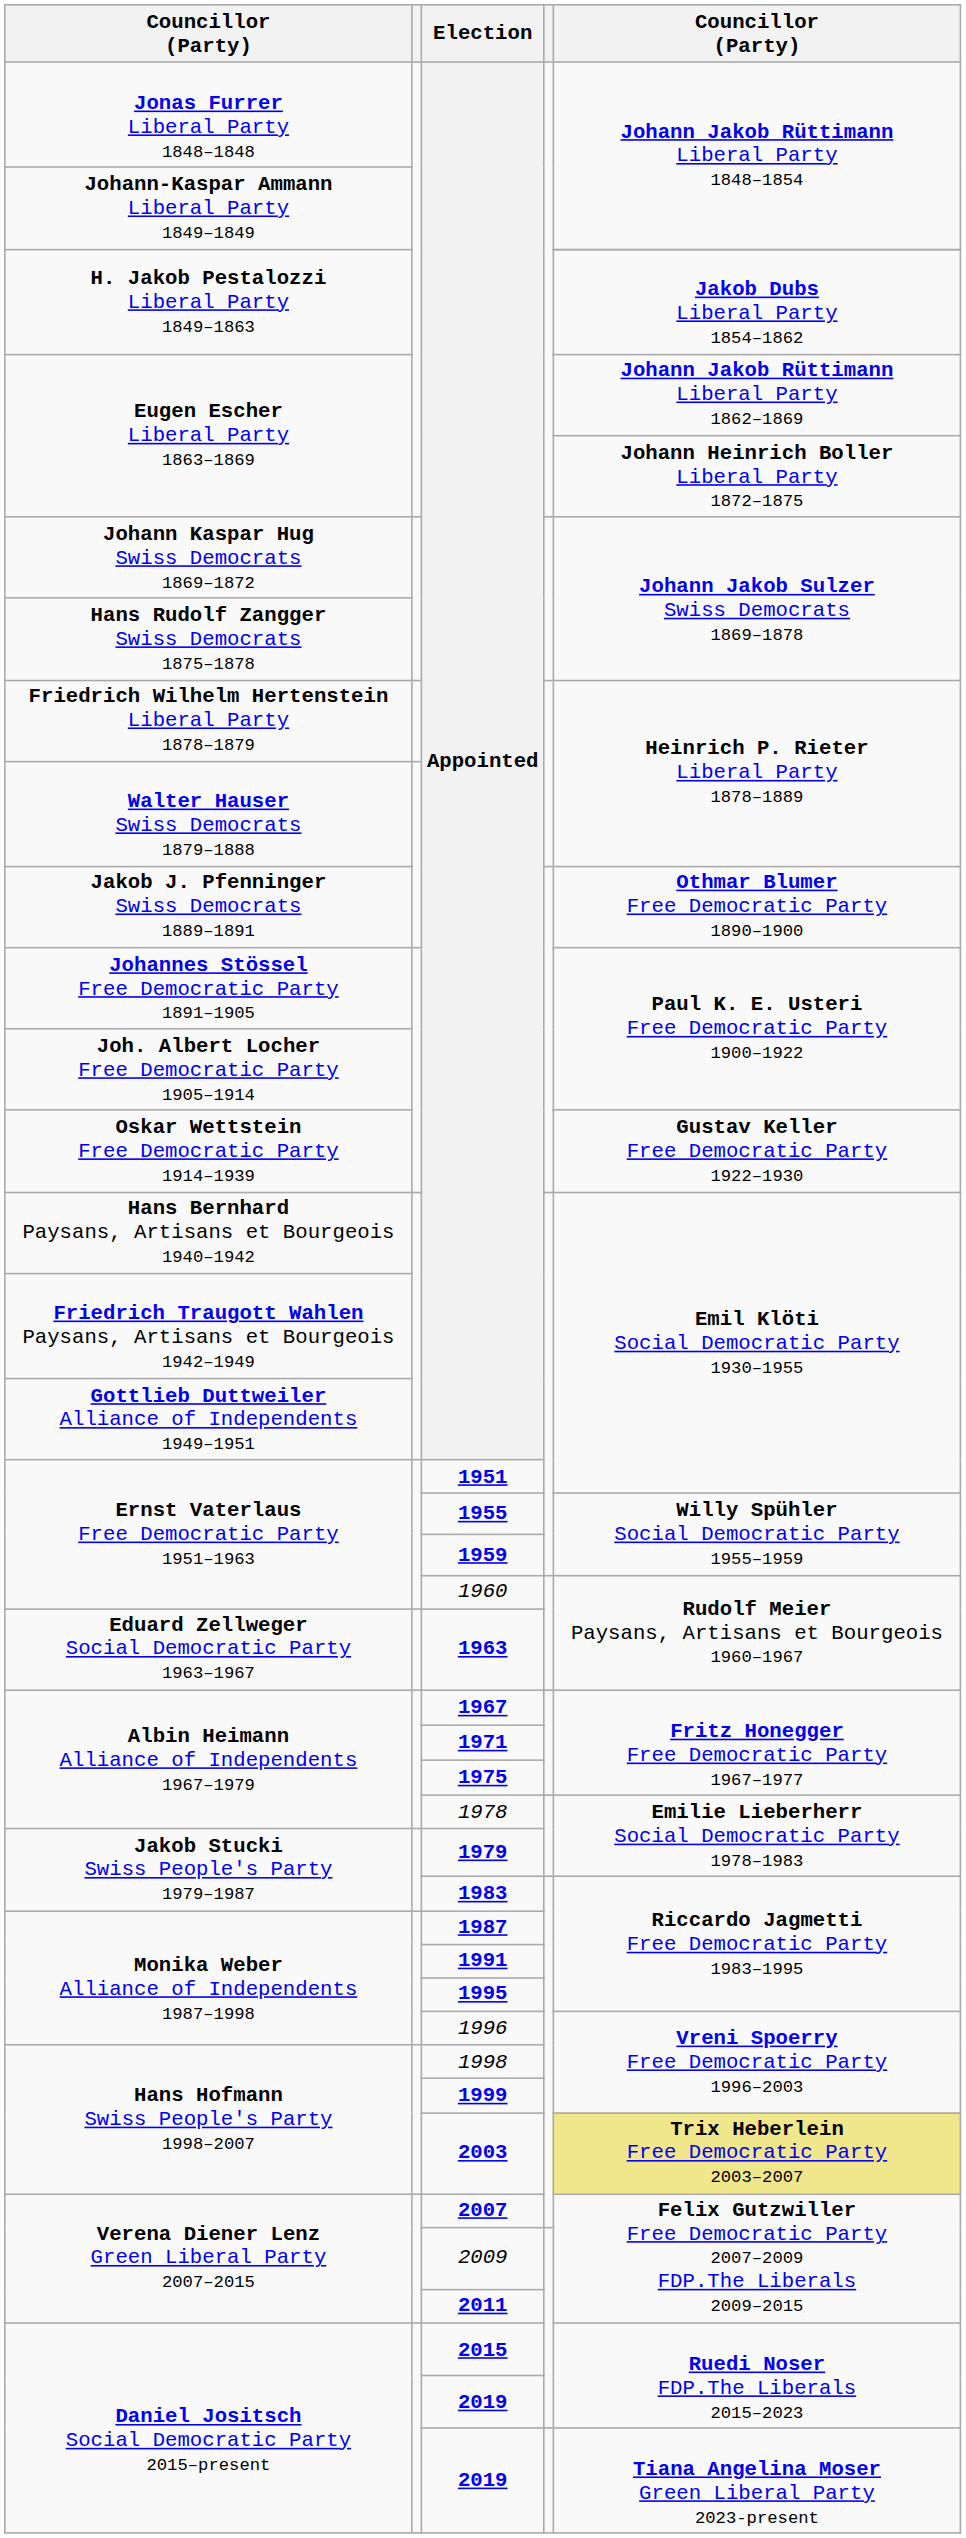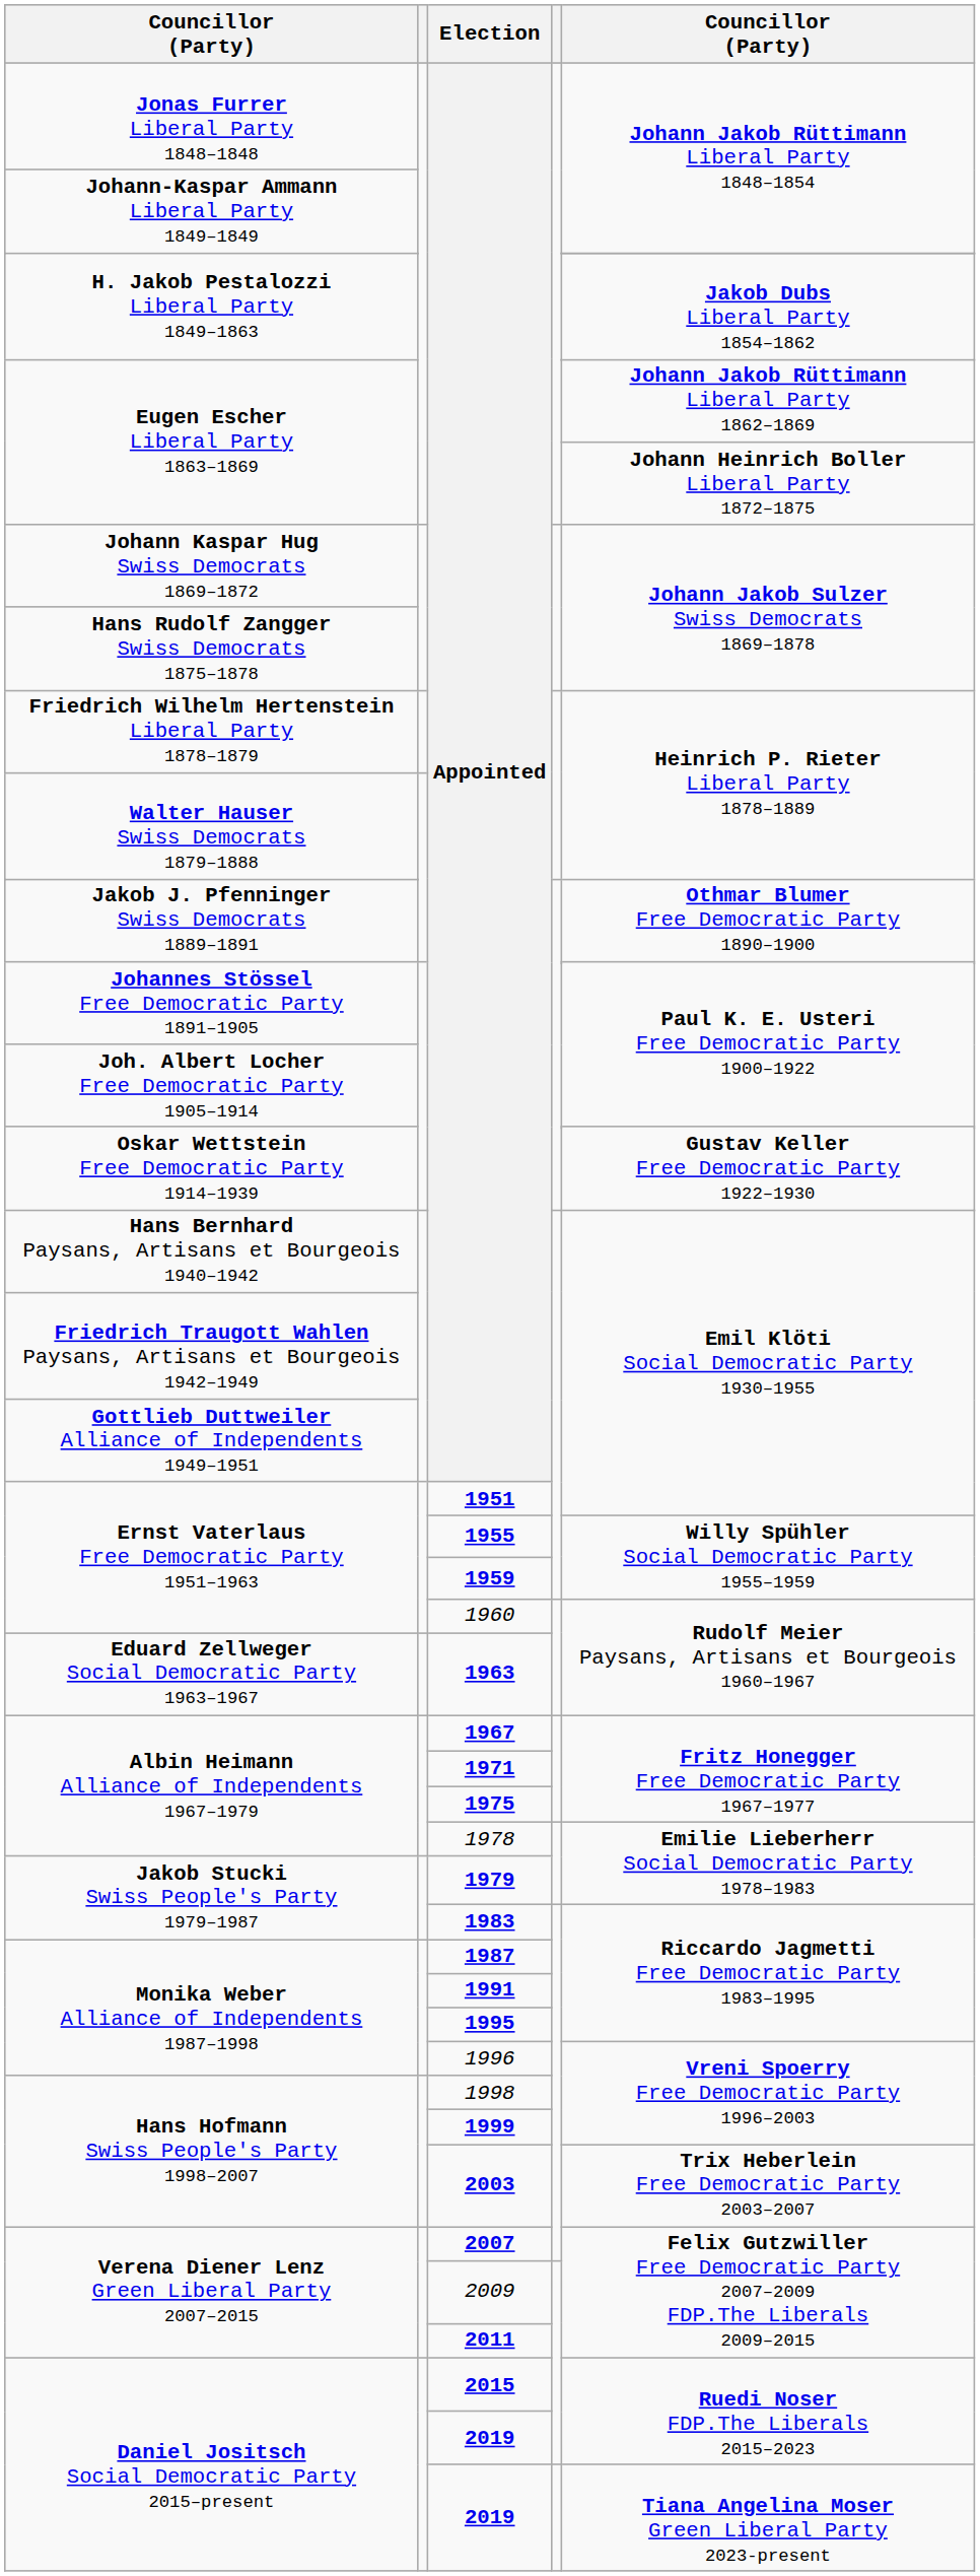2003 | column 5: khaki background -> no background
